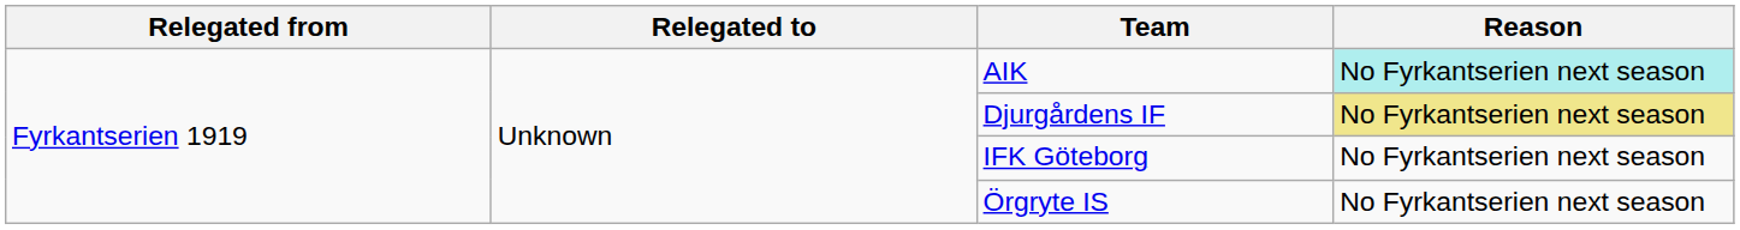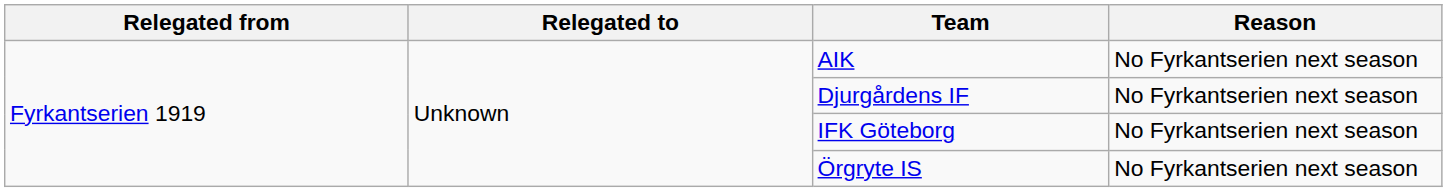AIK | Reason: paleturquoise background -> no background
Djurgårdens IF | Reason: khaki background -> no background
